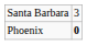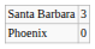Phoenix | column 2: bold -> normal
